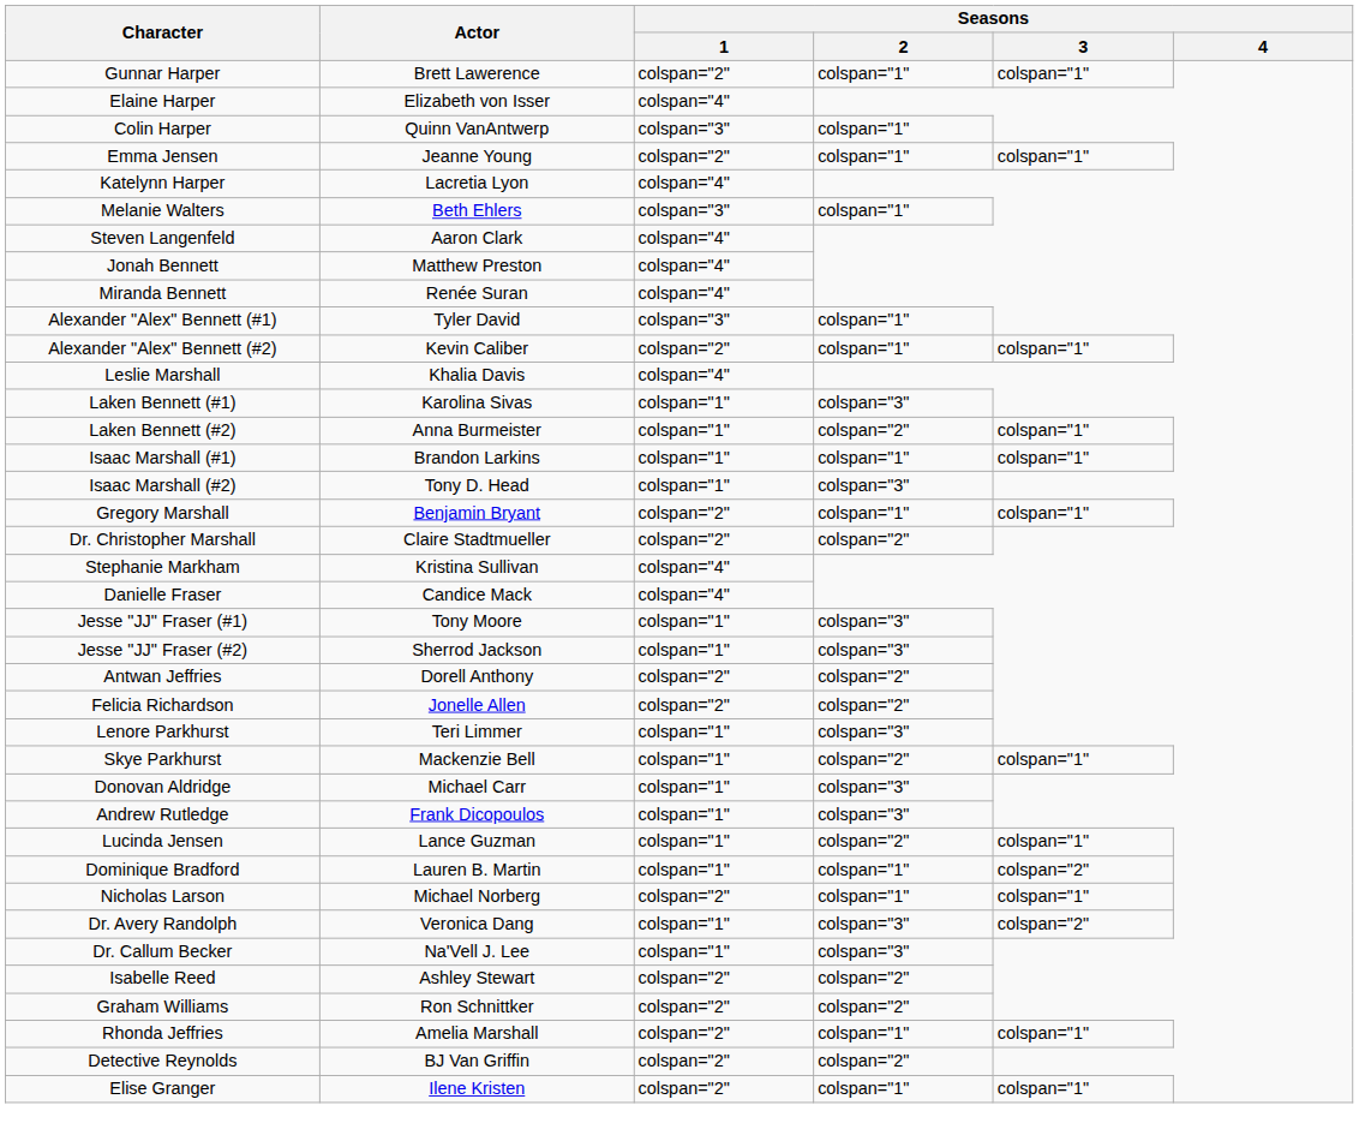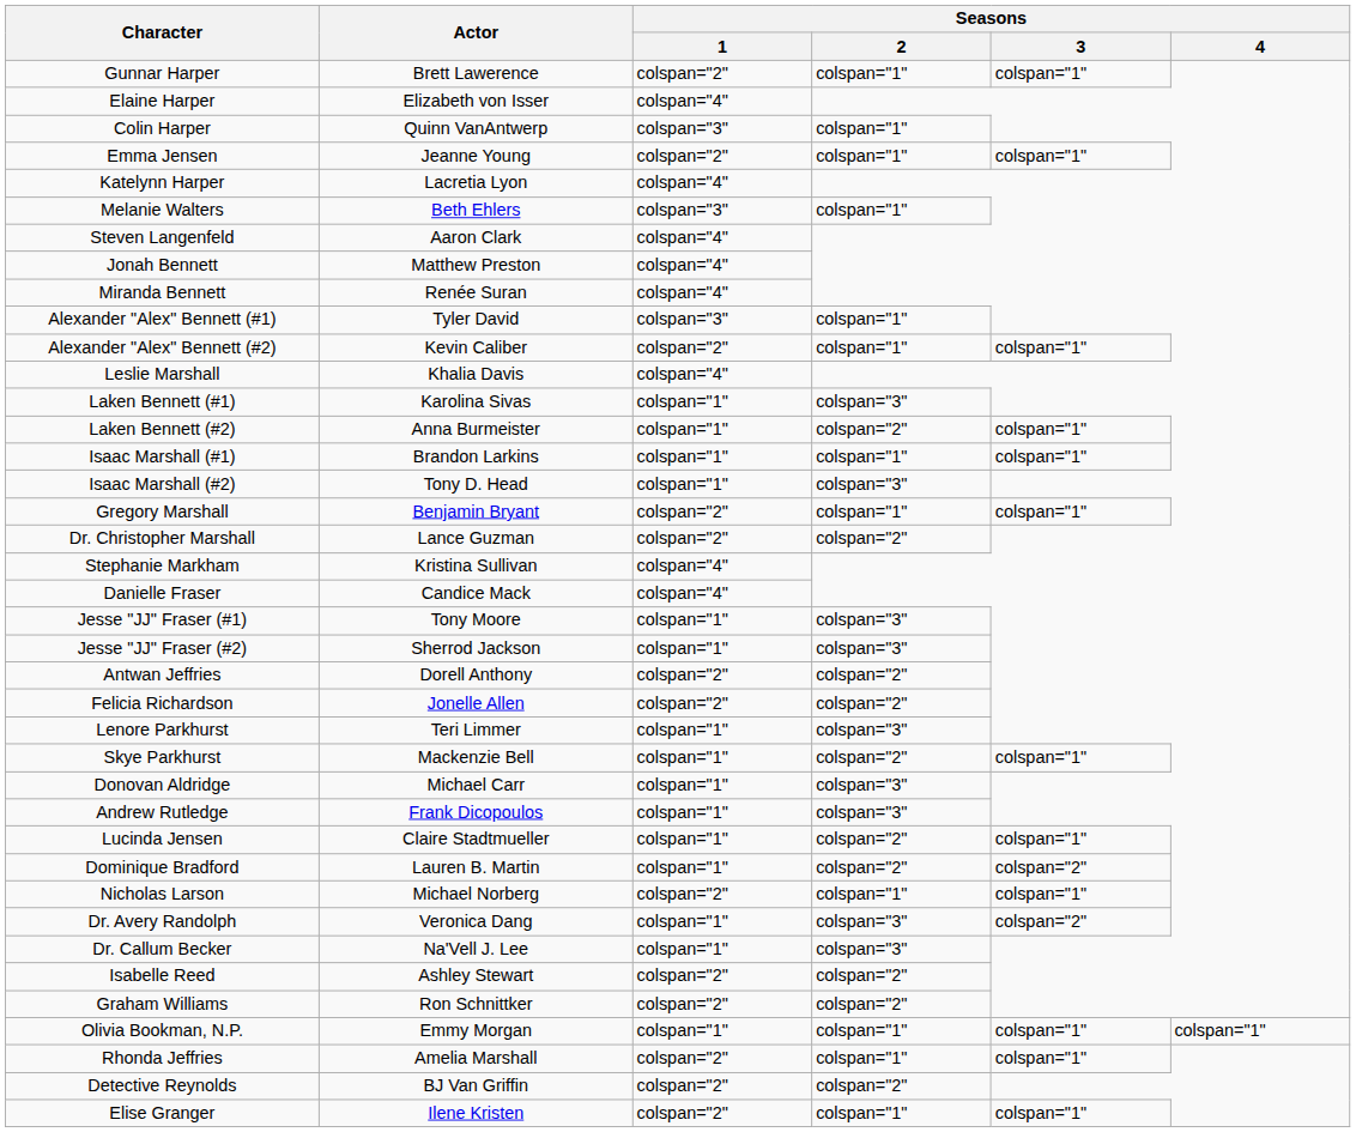Dr. Christopher Marshall | Actor: Claire Stadtmueller -> Lance Guzman
Lucinda Jensen | Actor: Lance Guzman -> Claire Stadtmueller
Dominique Bradford | Seasons / 2: colspan="1" -> colspan="2"
+ row: Olivia Bookman, N.P. | Emmy Morgan | colspan="1" | colspan="1" | colspan="1" | colspan="1"
